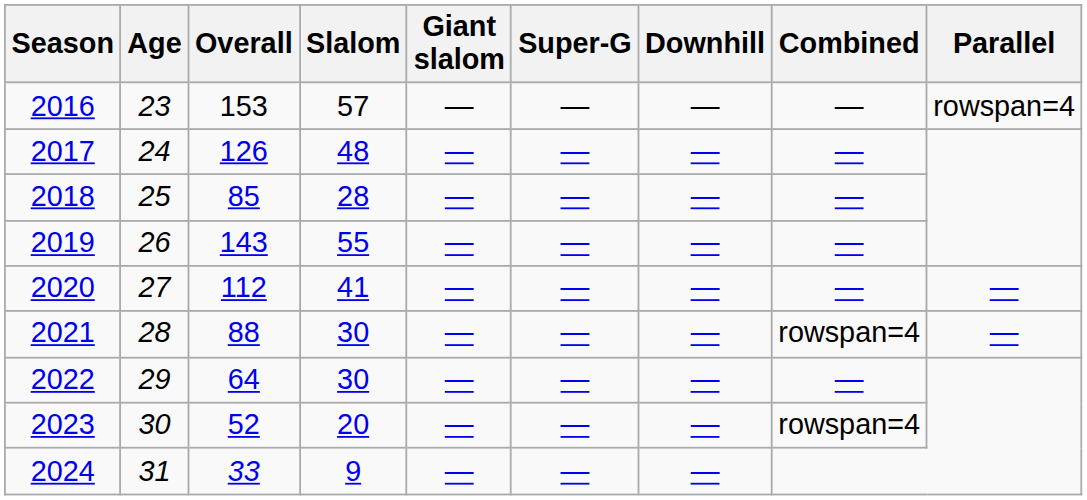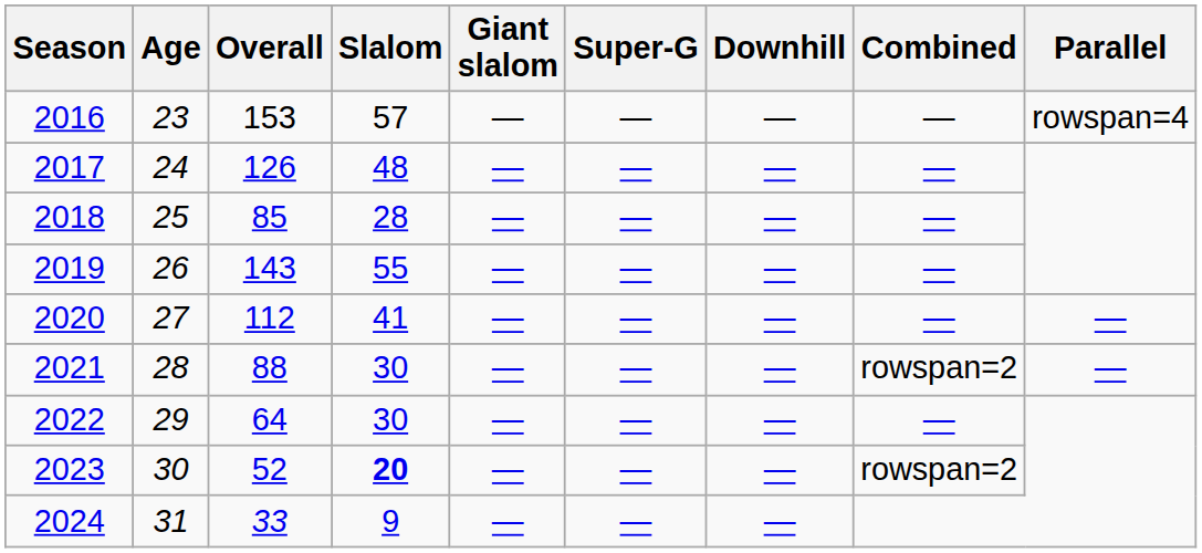2021 | Combined: rowspan=4 -> rowspan=2
2023 | Slalom: normal -> bold
2023 | Combined: rowspan=4 -> rowspan=2
